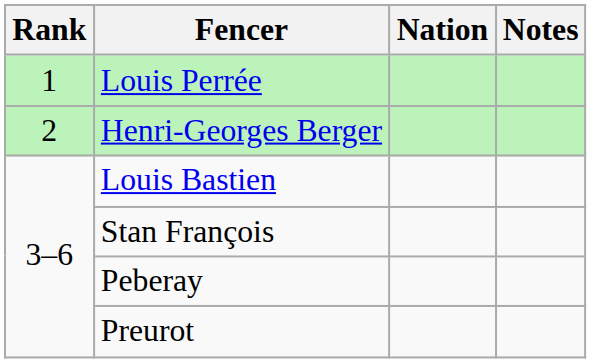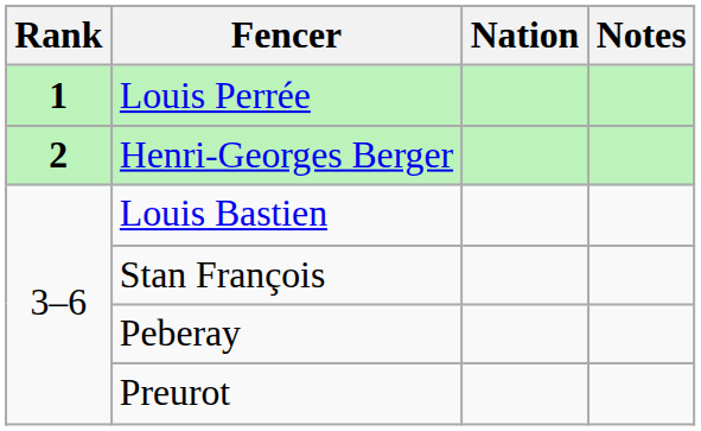Louis Perrée | Rank: normal -> bold
Henri-Georges Berger | Rank: normal -> bold
